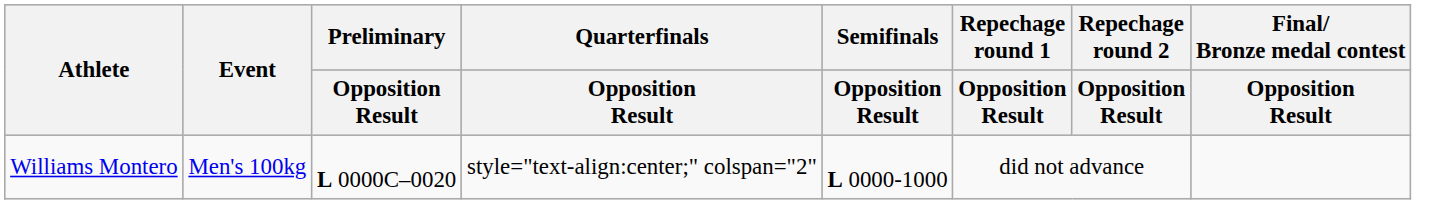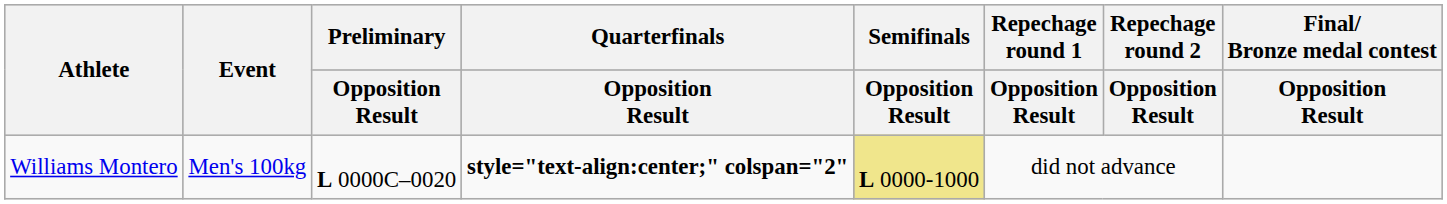Williams Montero | Quarterfinals / Opposition Result: normal -> bold
Williams Montero | Semifinals / Opposition Result: no background -> khaki background
